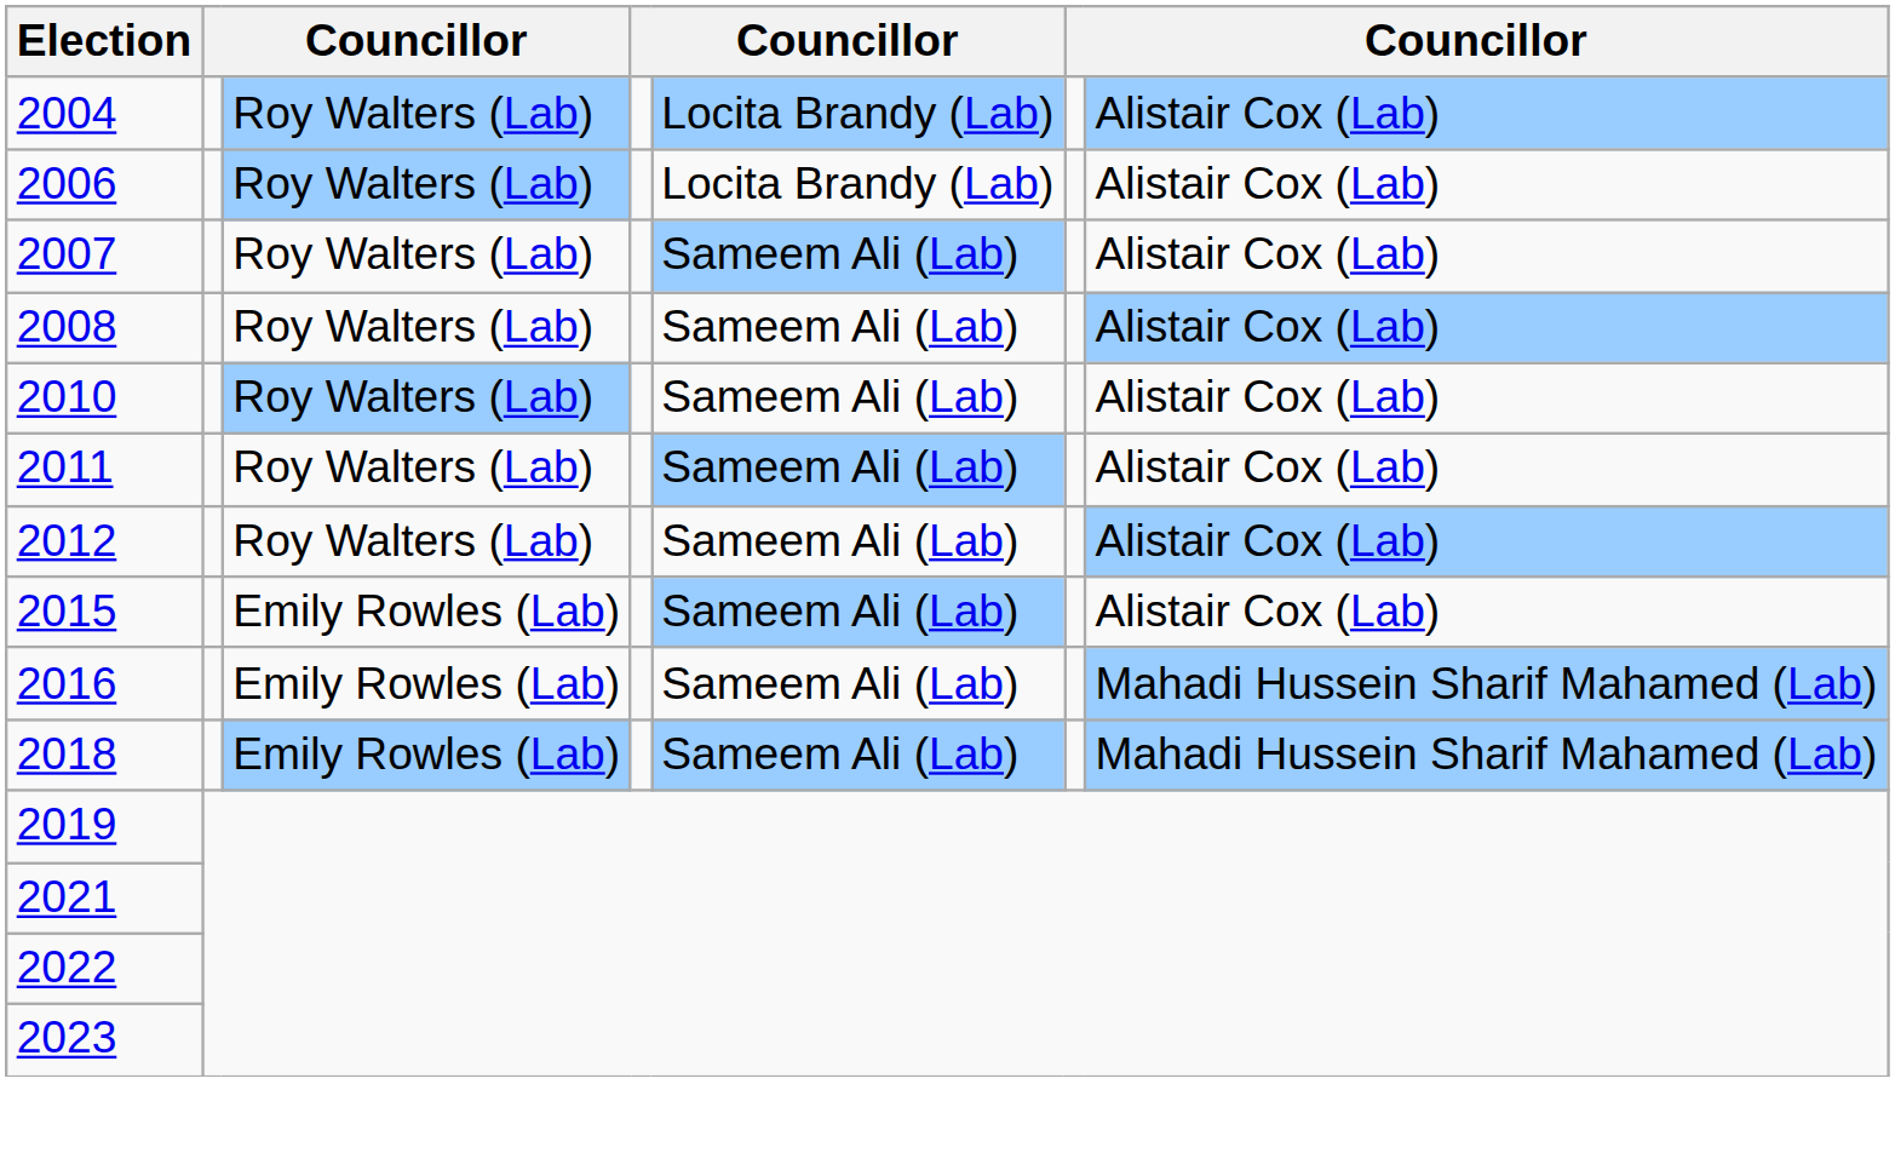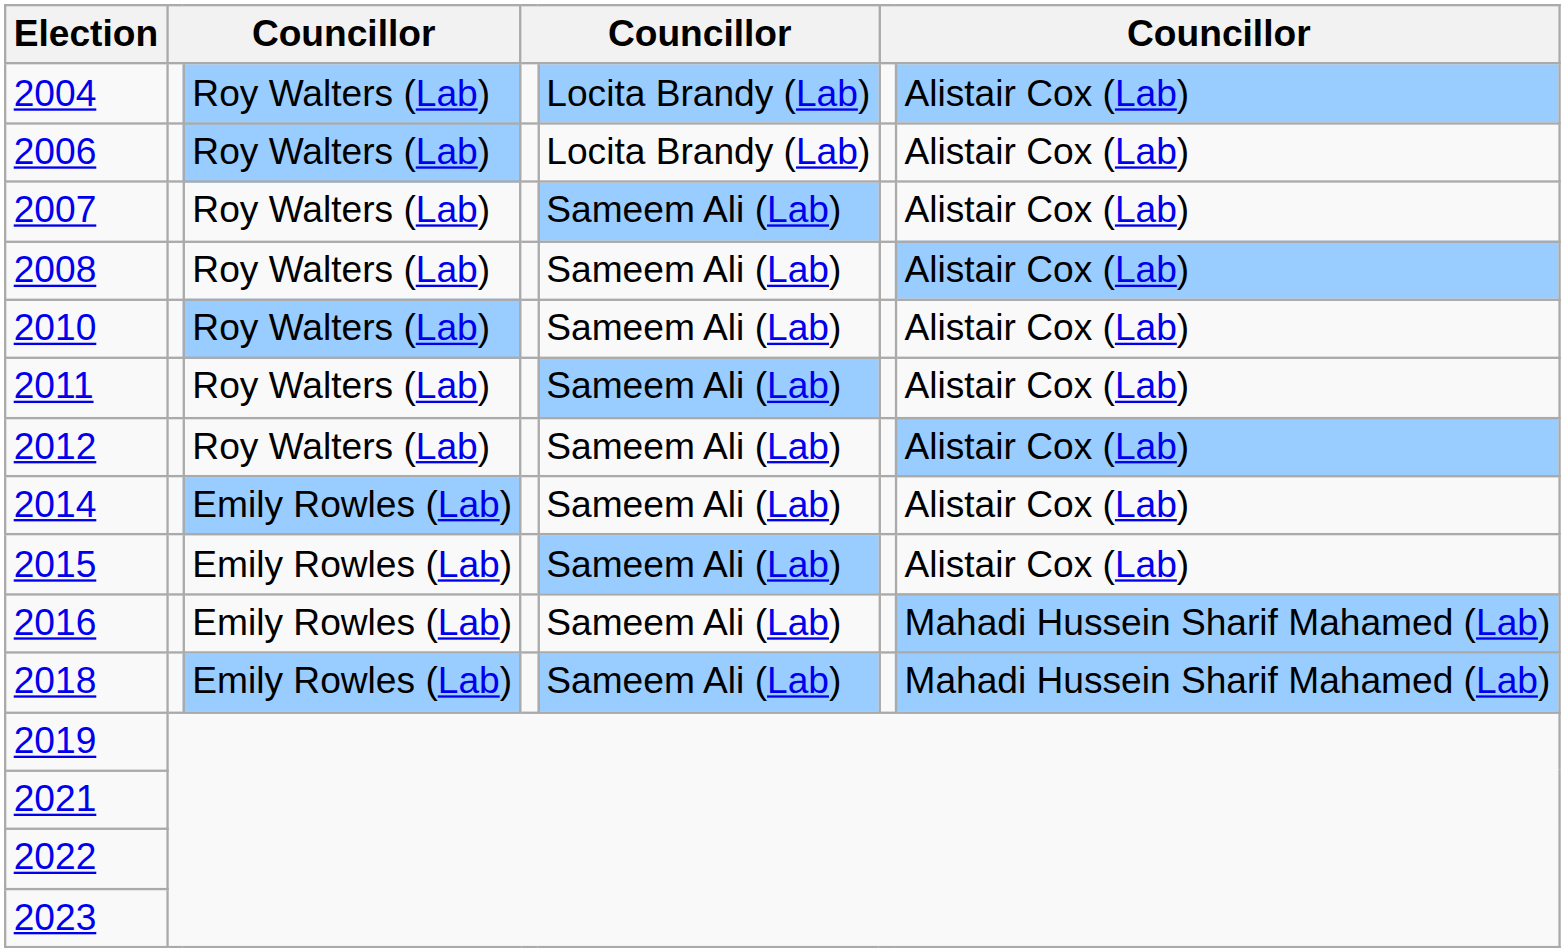+ row: 2014 | Emily Rowles (Lab) | Sameem Ali (Lab) | Alistair Cox (Lab)
